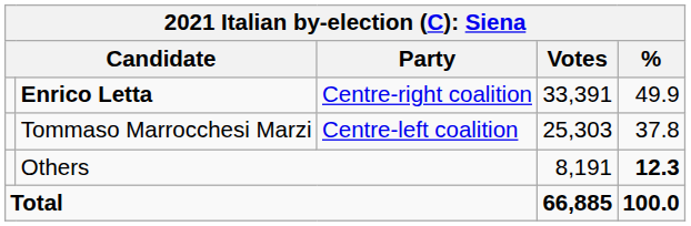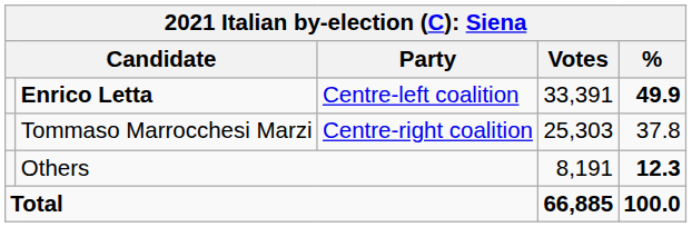Enrico Letta | Party: Centre-right coalition -> Centre-left coalition
Enrico Letta | %: normal -> bold
Tommaso Marrocchesi Marzi | Party: Centre-left coalition -> Centre-right coalition
